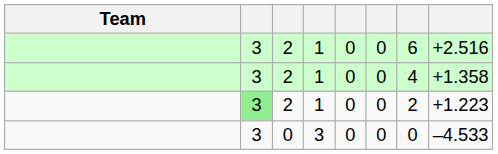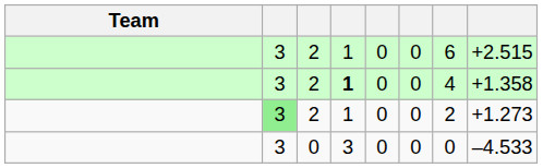row 2 | column 8: +2.516 -> +2.515
row 3 | column 4: normal -> bold
row 4 | column 8: +1.223 -> +1.273
